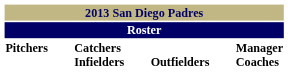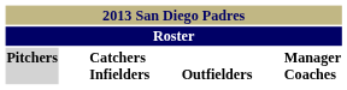Pitchers | column 1: no background -> lightgrey background
